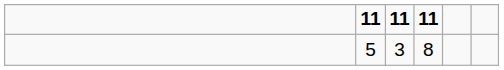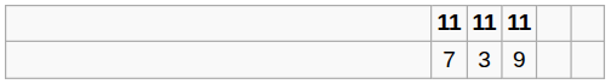row 2 | column 2: 5 -> 7
row 2 | column 4: 8 -> 9
